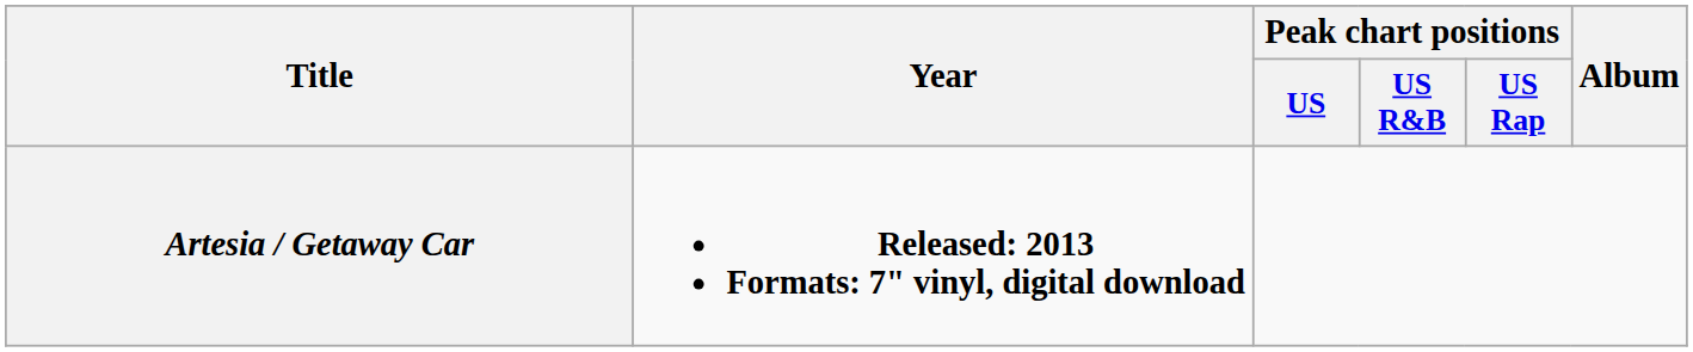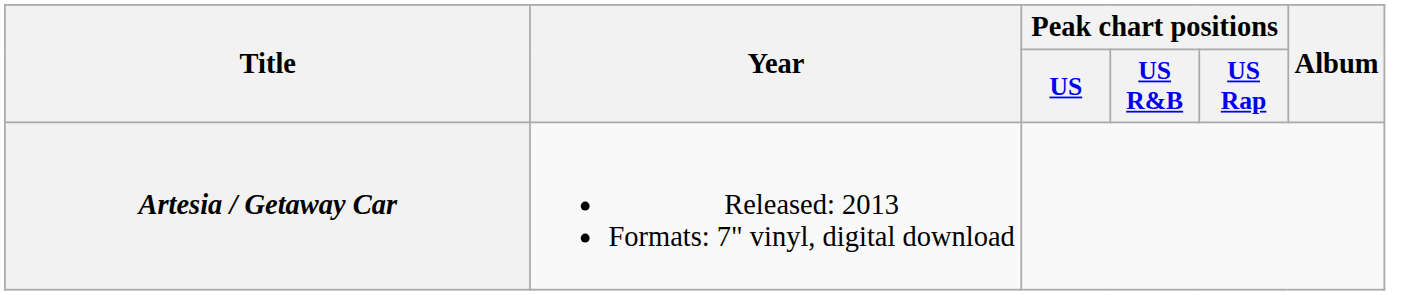Artesia / Getaway Car | Year: bold -> normal
